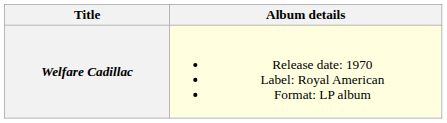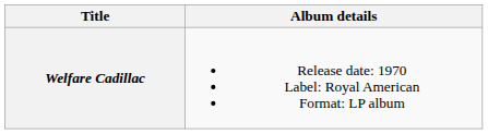Welfare Cadillac | Album details: lightyellow background -> no background
